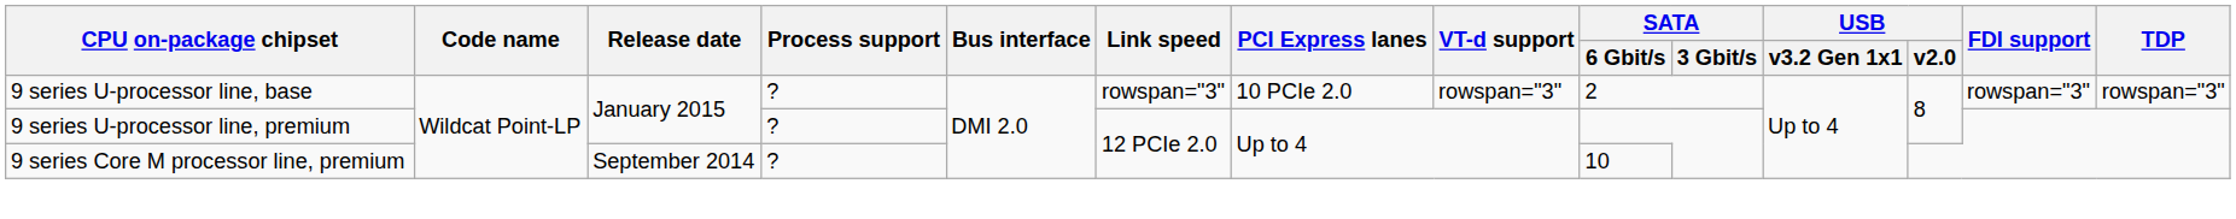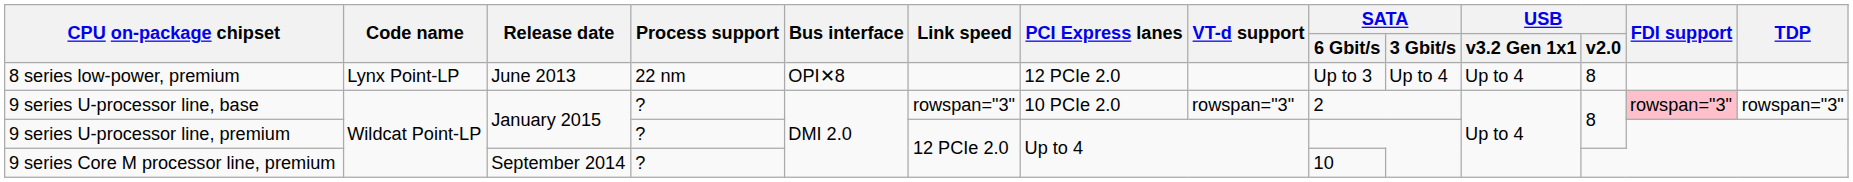+ row: 8 series low-power, premium | Lynx Point-LP | June 2013 | 22 nm | OPI✕8 | 12 PCIe 2.0 | Up to 3 | Up to 4 | Up to 4 | 8
9 series U-processor line, base | FDI support: no background -> pink background
